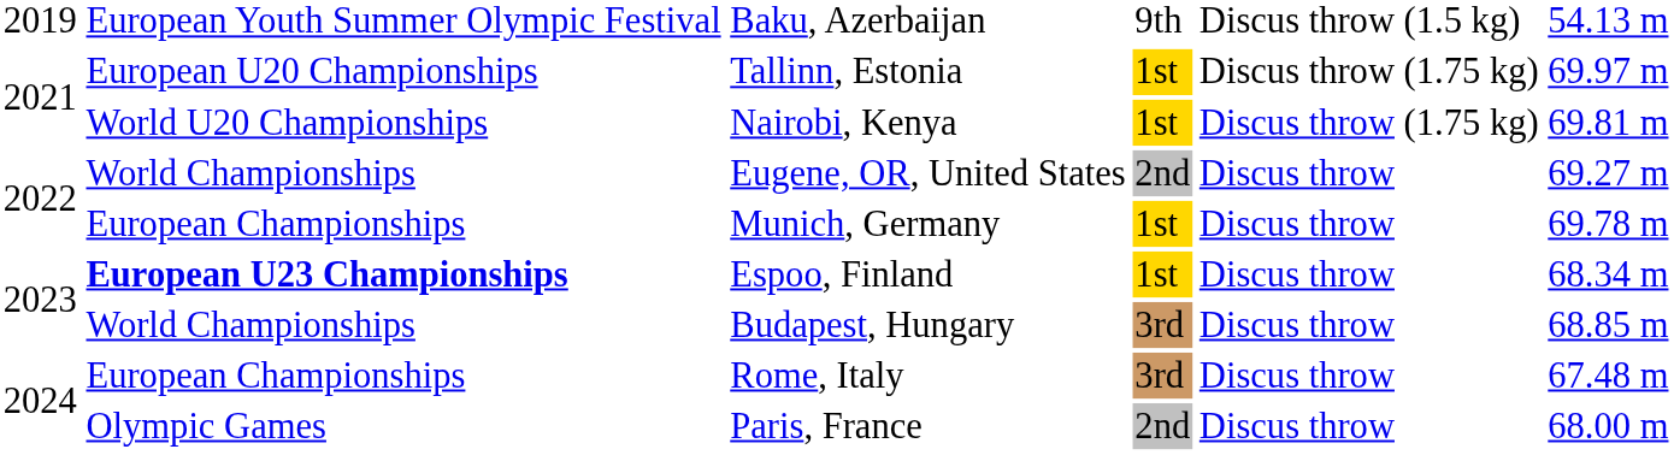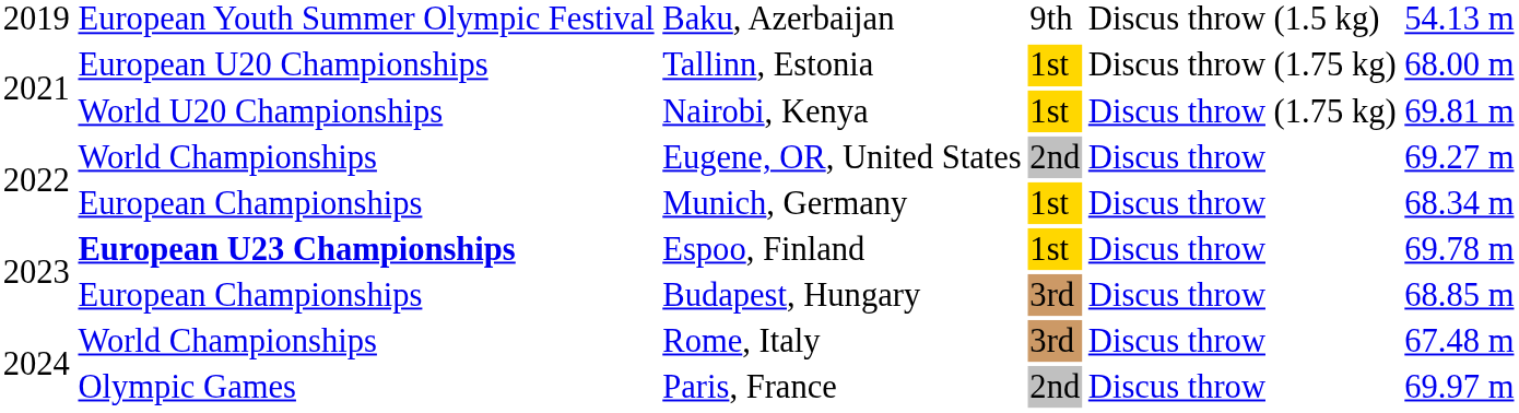Tallinn, Estonia | column 6: 69.97 m -> 68.00 m
Munich, Germany | column 6: 69.78 m -> 68.34 m
Espoo, Finland | column 6: 68.34 m -> 69.78 m
Budapest, Hungary | column 2: World Championships -> European Championships
Rome, Italy | column 2: European Championships -> World Championships
Paris, France | column 6: 68.00 m -> 69.97 m
